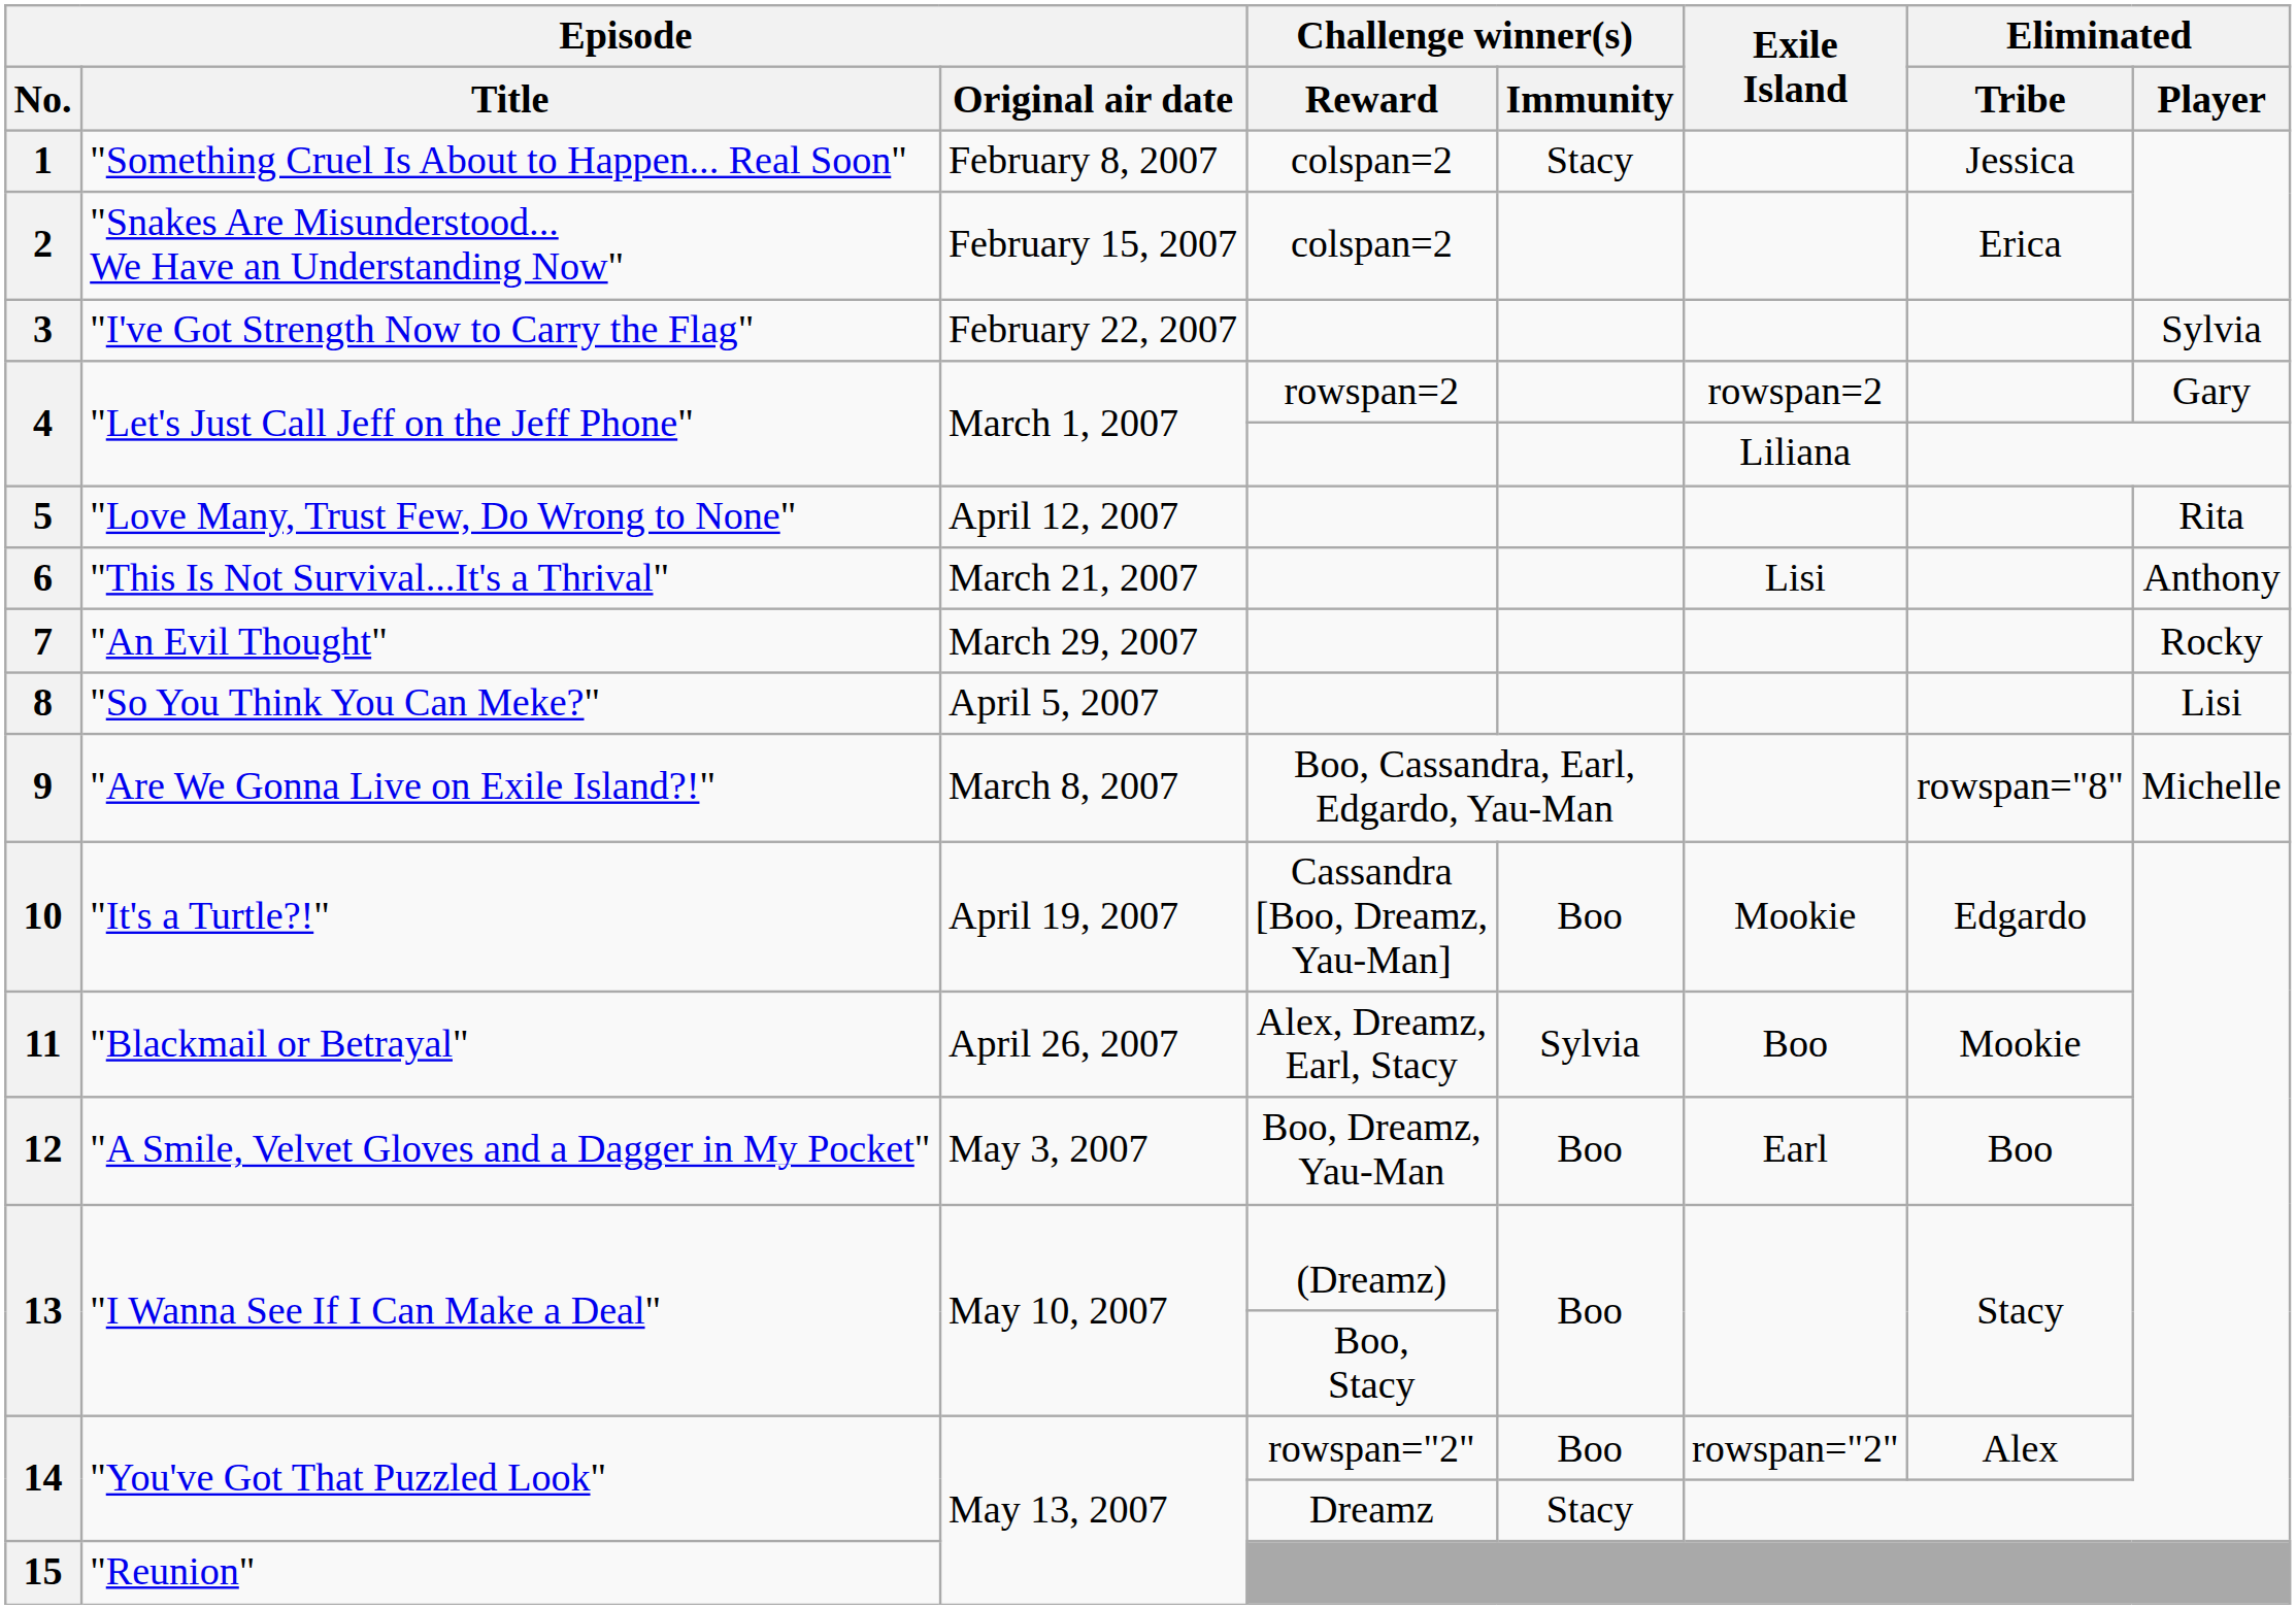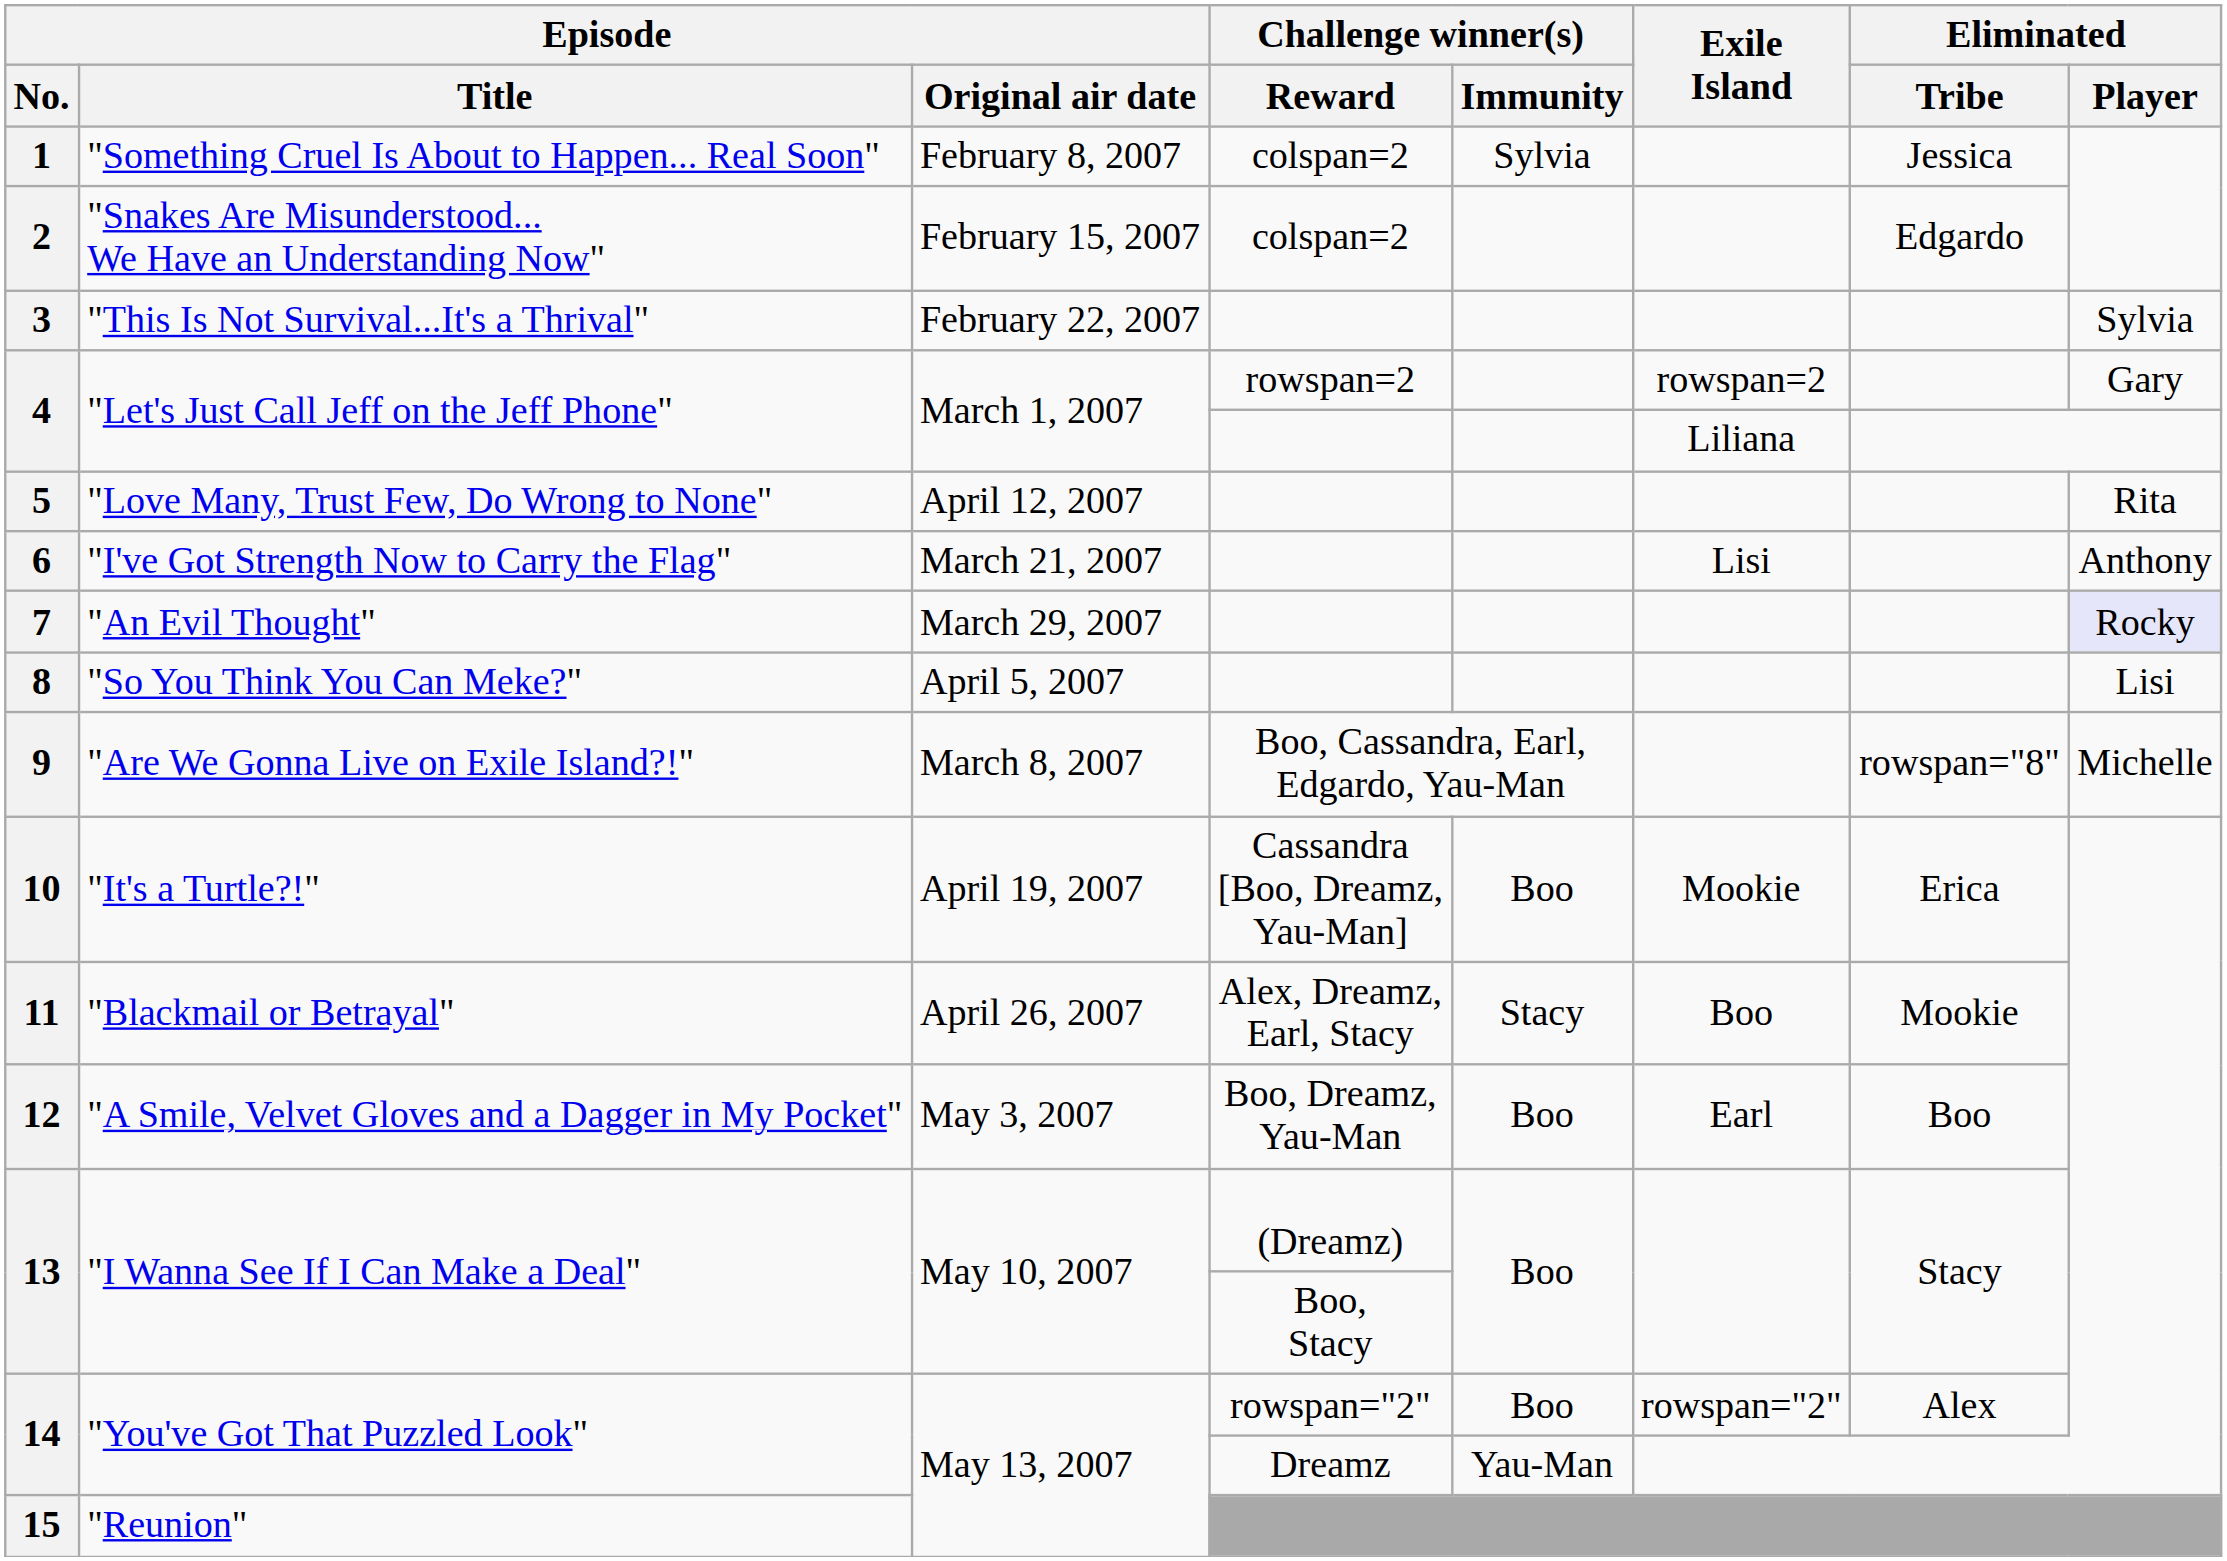1 | Challenge winner(s) / Immunity: Stacy -> Sylvia
2 | Eliminated / Tribe: Erica -> Edgardo
3 | Episode / Title: "I've Got Strength Now to Carry the Flag" -> "This Is Not Survival...It's a Thrival"
6 | Episode / Title: "This Is Not Survival...It's a Thrival" -> "I've Got Strength Now to Carry the Flag"
7 | Eliminated / Player: no background -> lavender background
10 | Eliminated / Tribe: Edgardo -> Erica
11 | Challenge winner(s) / Immunity: Sylvia -> Stacy
14 / Dreamz | Challenge winner(s) / Immunity: Stacy -> Yau-Man
